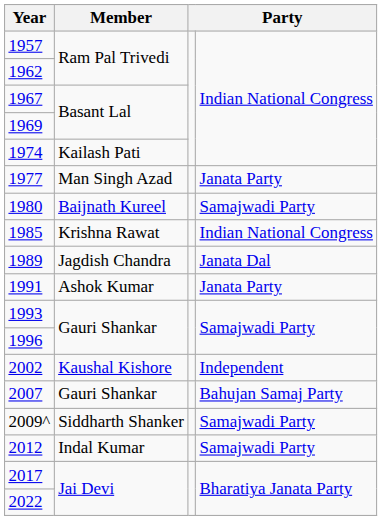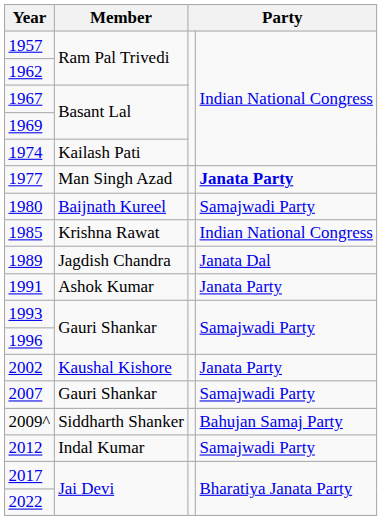1977 | column 4: normal -> bold
2002 | column 4: Independent -> Janata Party
2007 | column 4: Bahujan Samaj Party -> Samajwadi Party
2009^ | column 4: Samajwadi Party -> Bahujan Samaj Party
